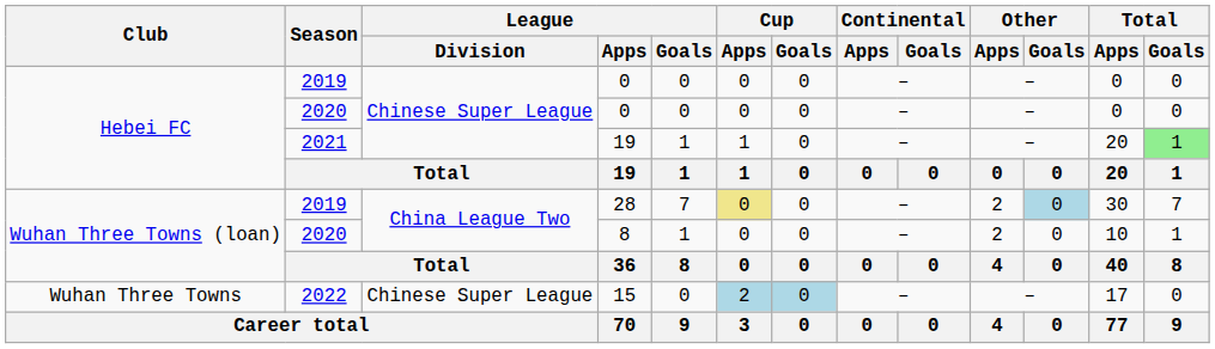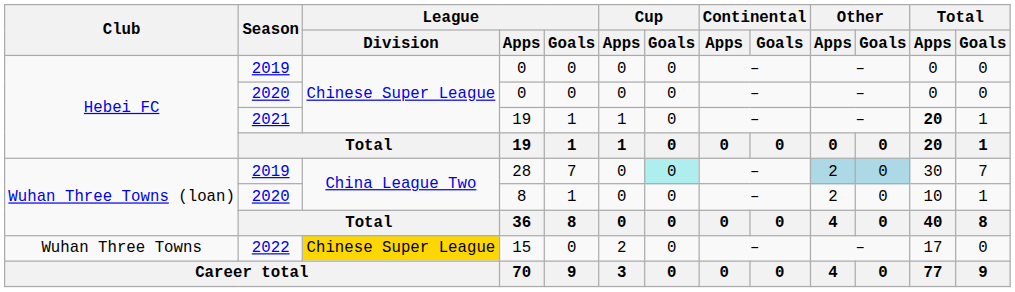2021 / 19 | Total / Apps: normal -> bold
2021 / 19 | Total / Goals: lightgreen background -> no background
28 | Cup / Apps: khaki background -> no background
28 | Cup / Goals: no background -> paleturquoise background
28 | Other / Apps: no background -> lightblue background
15 | League / Division: no background -> gold background
15 | Cup / Apps: lightblue background -> no background
15 | Cup / Goals: lightblue background -> no background
